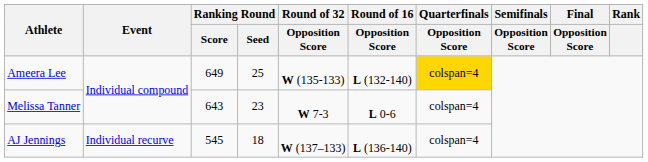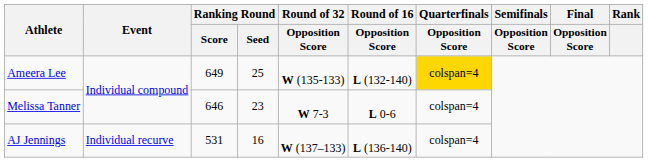Melissa Tanner | Ranking Round / Score: 643 -> 646
AJ Jennings | Ranking Round / Score: 545 -> 531
AJ Jennings | Ranking Round / Seed: 18 -> 16
